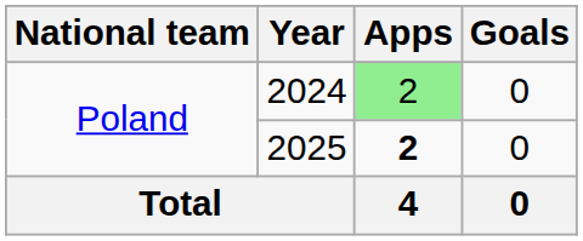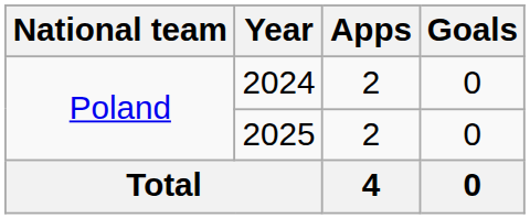2024 | Apps: lightgreen background -> no background
2025 | Apps: bold -> normal
